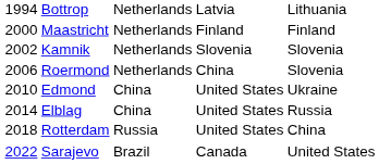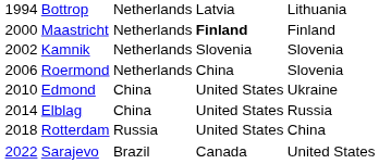Maastricht | column 4: normal -> bold
